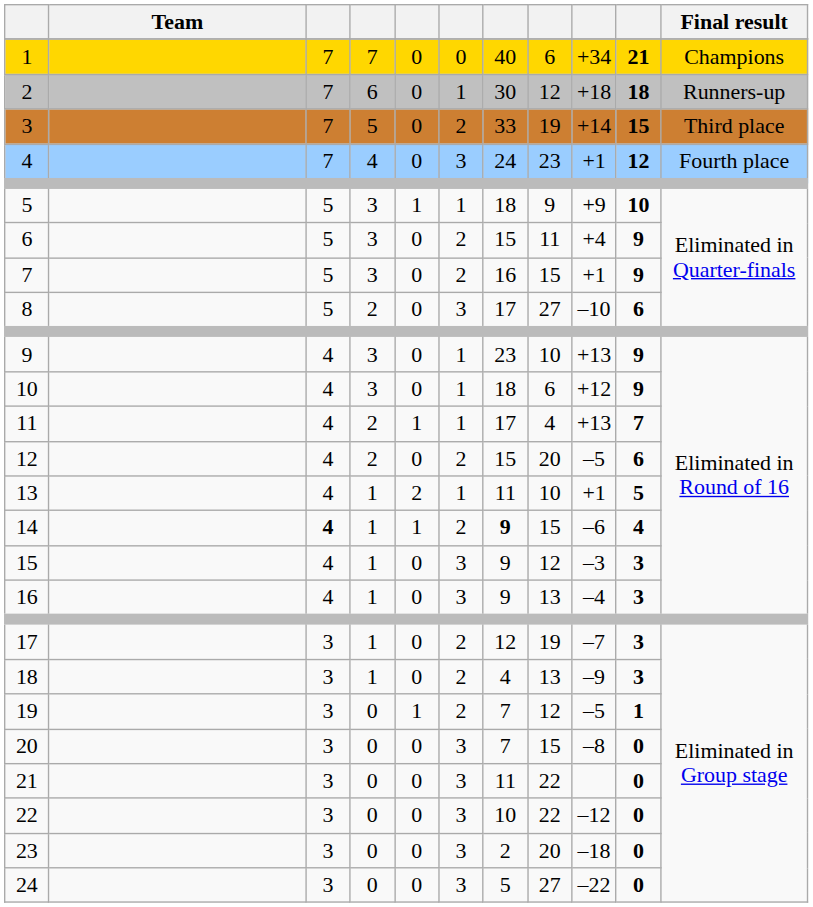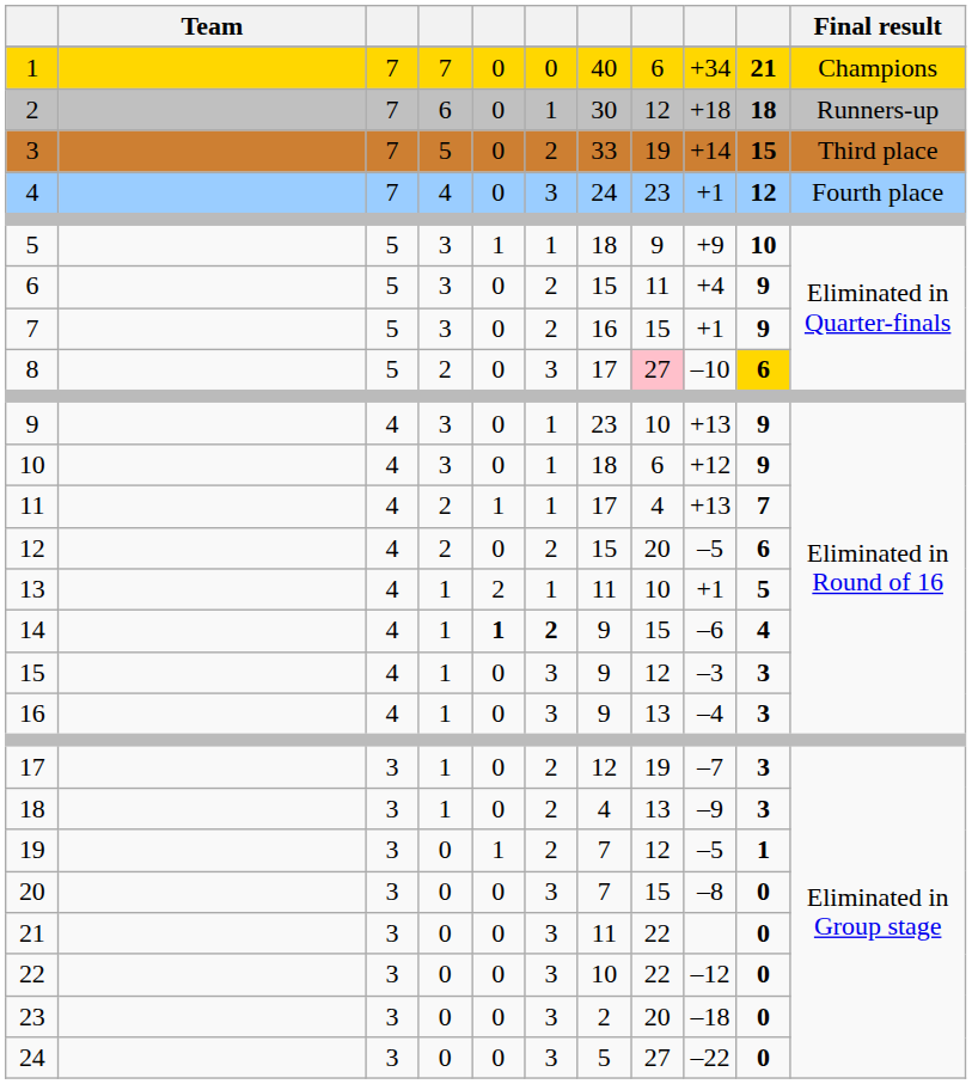8 | column 8: no background -> pink background
8 | column 10: no background -> gold background
14 | column 3: bold -> normal
14 | column 5: normal -> bold
14 | column 6: normal -> bold
14 | column 7: bold -> normal
